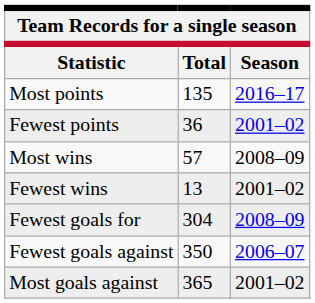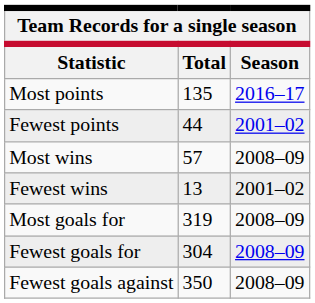Fewest points | Total: 36 -> 44
+ row: Most goals for | 319 | 2008–09
Fewest goals against | Season: 2006–07 -> 2008–09
- row: Most goals against | 365 | 2001–02
